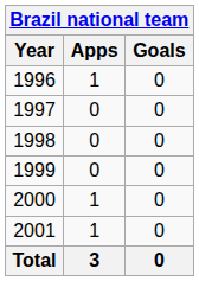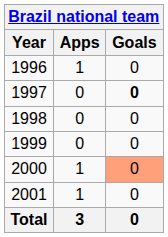1997 | Goals: normal -> bold
2000 | Goals: no background -> lightsalmon background
